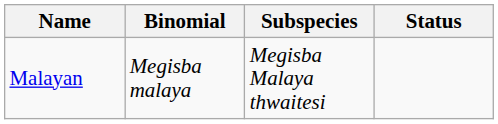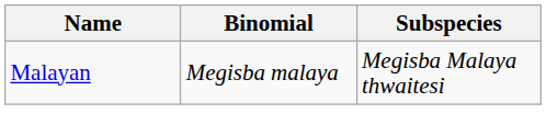- column: Status
